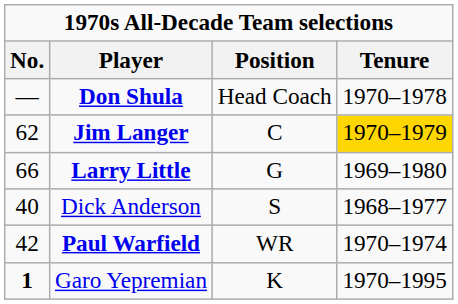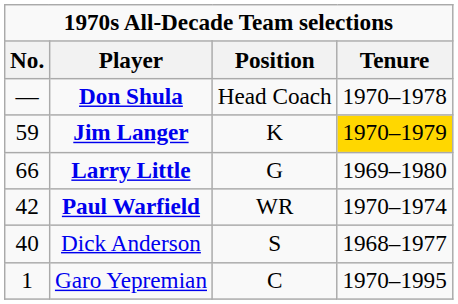Jim Langer | No.: 62 -> 59
Jim Langer | Position: C -> K
rows swapped: Paul Warfield <-> Dick Anderson
Garo Yepremian | No.: bold -> normal
Garo Yepremian | Position: K -> C
